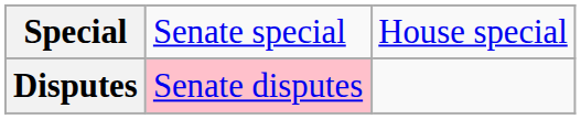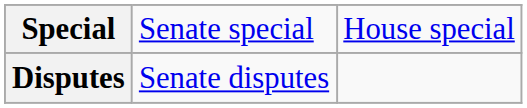Disputes | column 2: pink background -> no background
